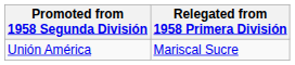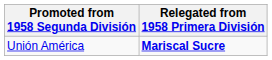Unión América | Relegated from 1958 Primera División: normal -> bold
